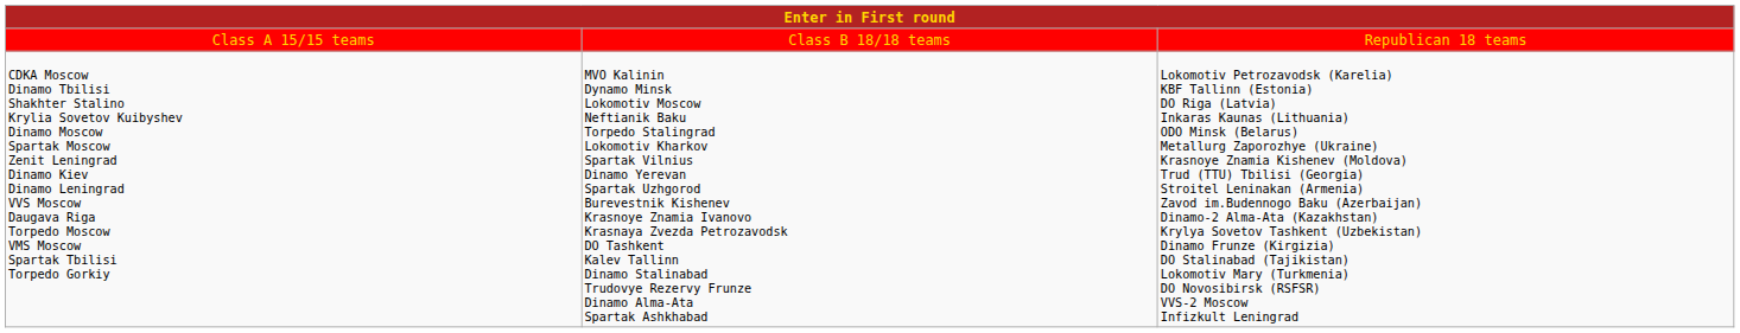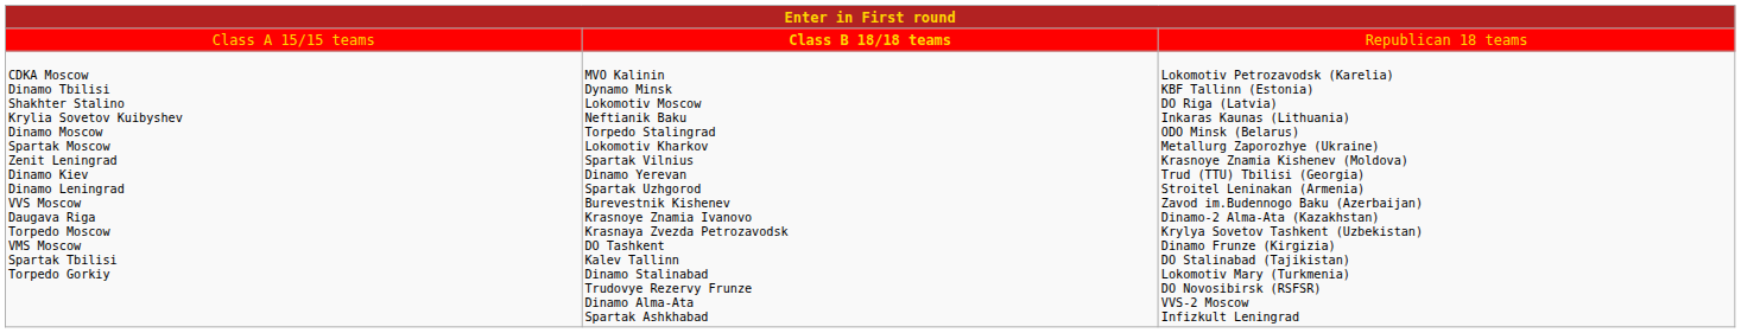Class A 15/15 teams | column 2: normal -> bold
